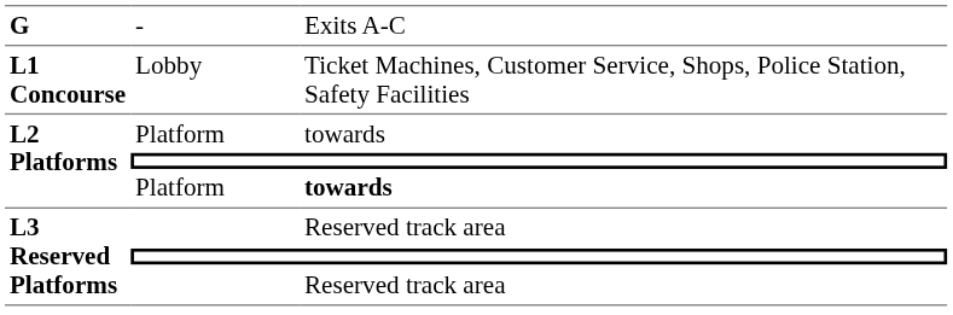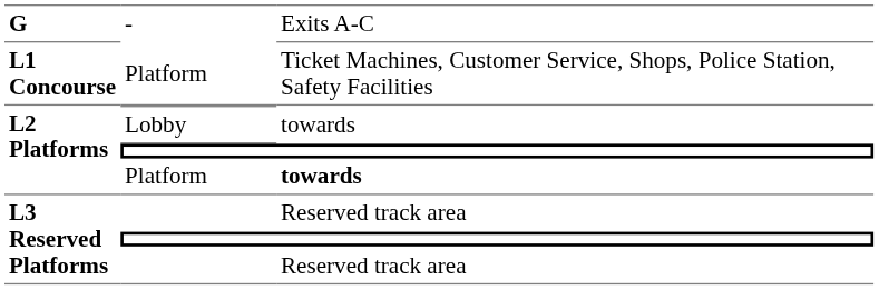row 2 | column 2: Lobby -> Platform
row 3 | column 2: Platform -> Lobby
